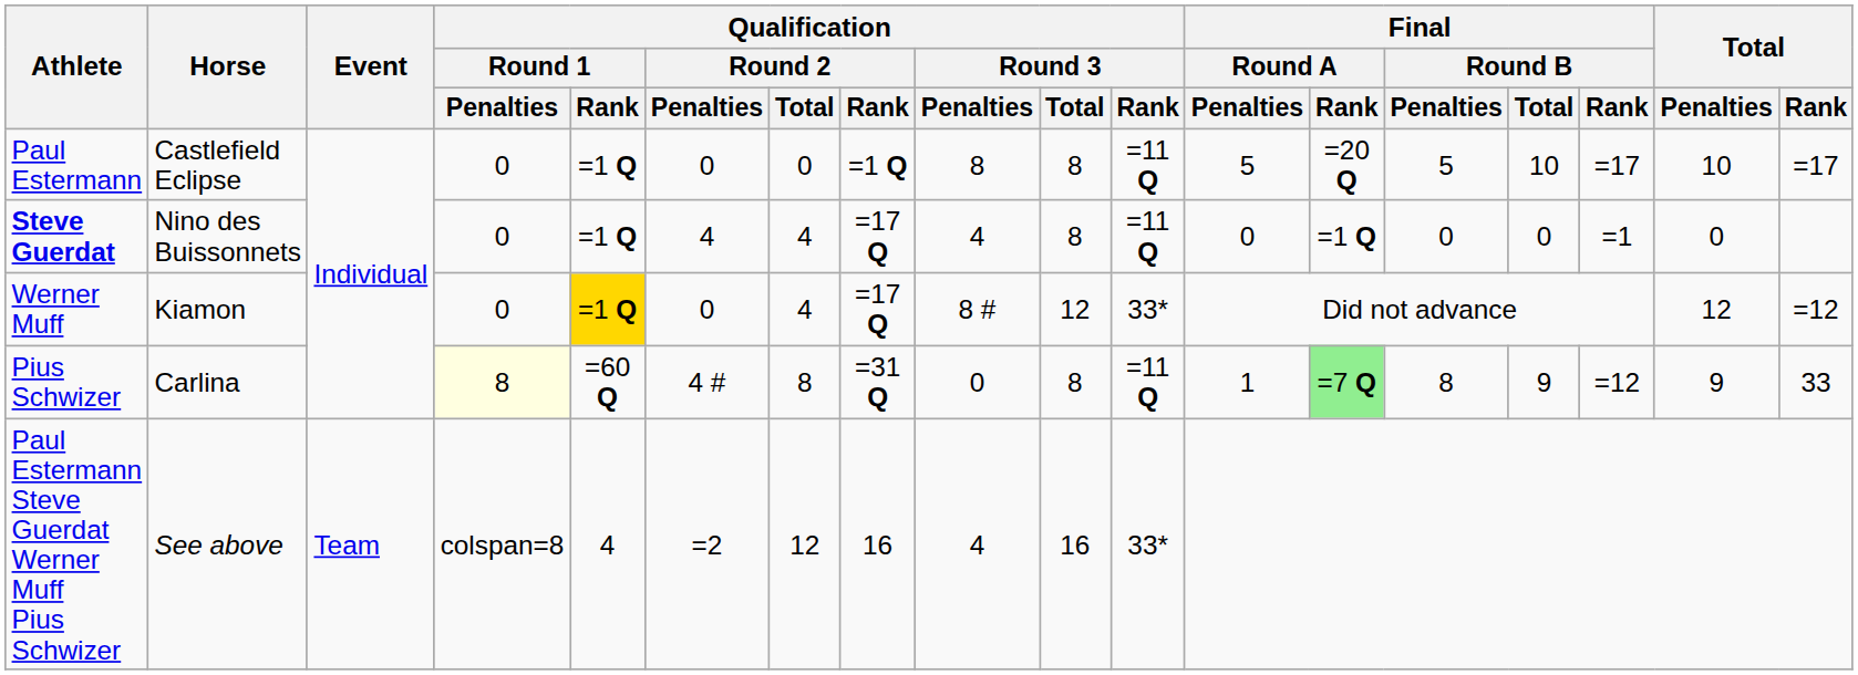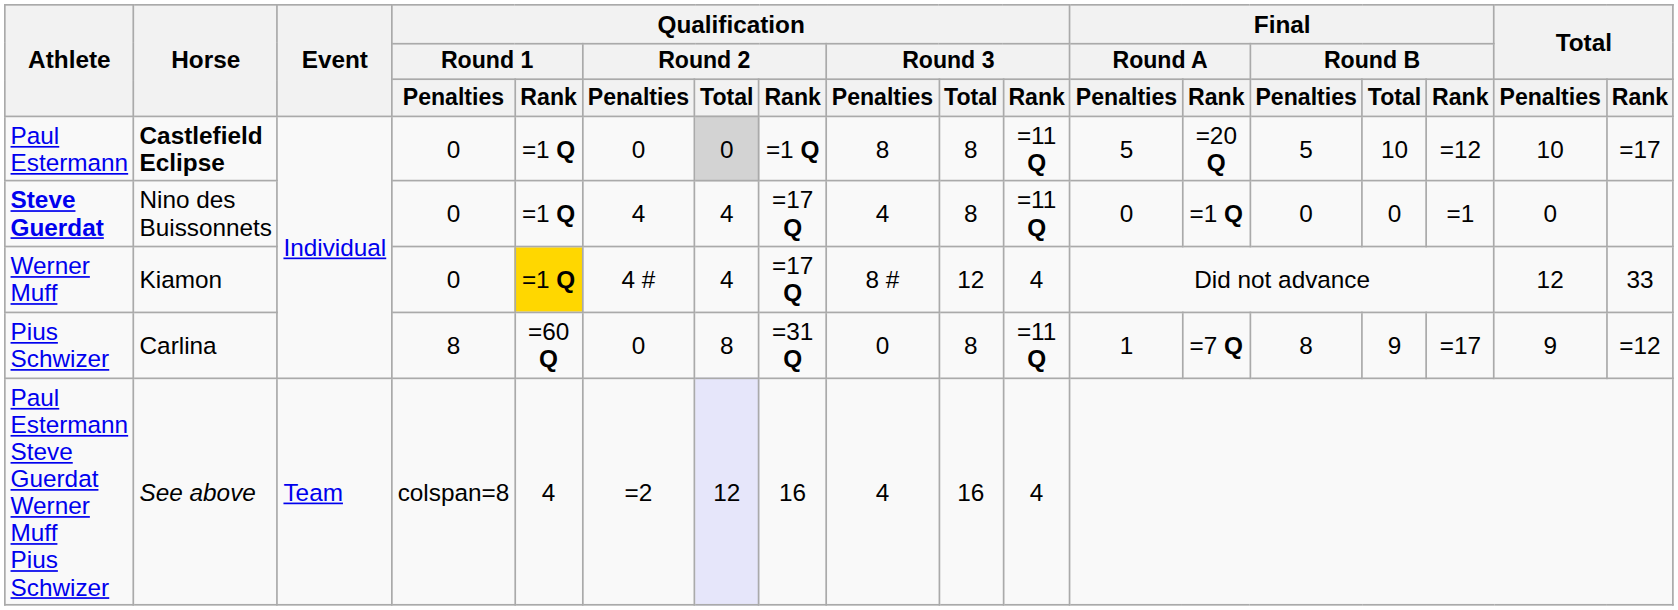Paul Estermann | Horse: normal -> bold
Paul Estermann | Qualification / Round 2 / Total: no background -> lightgrey background
Paul Estermann | Final / Round B / Rank: =17 -> =12
Werner Muff | Qualification / Round 2 / Penalties: 0 -> 4 #
Werner Muff | Qualification / Round 3 / Rank: 33* -> 4
Werner Muff | Total / Rank: =12 -> 33
Pius Schwizer | Qualification / Round 1 / Penalties: lightyellow background -> no background
Pius Schwizer | Qualification / Round 2 / Penalties: 4 # -> 0
Pius Schwizer | Final / Round A / Rank: lightgreen background -> no background
Pius Schwizer | Final / Round B / Rank: =12 -> =17
Pius Schwizer | Total / Rank: 33 -> =12
Paul Estermann Steve Guerdat Werner Muff Pius Schwizer | Qualification / Round 2 / Total: no background -> lavender background
Paul Estermann Steve Guerdat Werner Muff Pius Schwizer | Qualification / Round 3 / Rank: 33* -> 4
